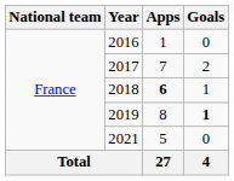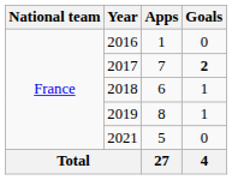2017 | Goals: normal -> bold
2018 | Apps: bold -> normal
2019 | Goals: bold -> normal
